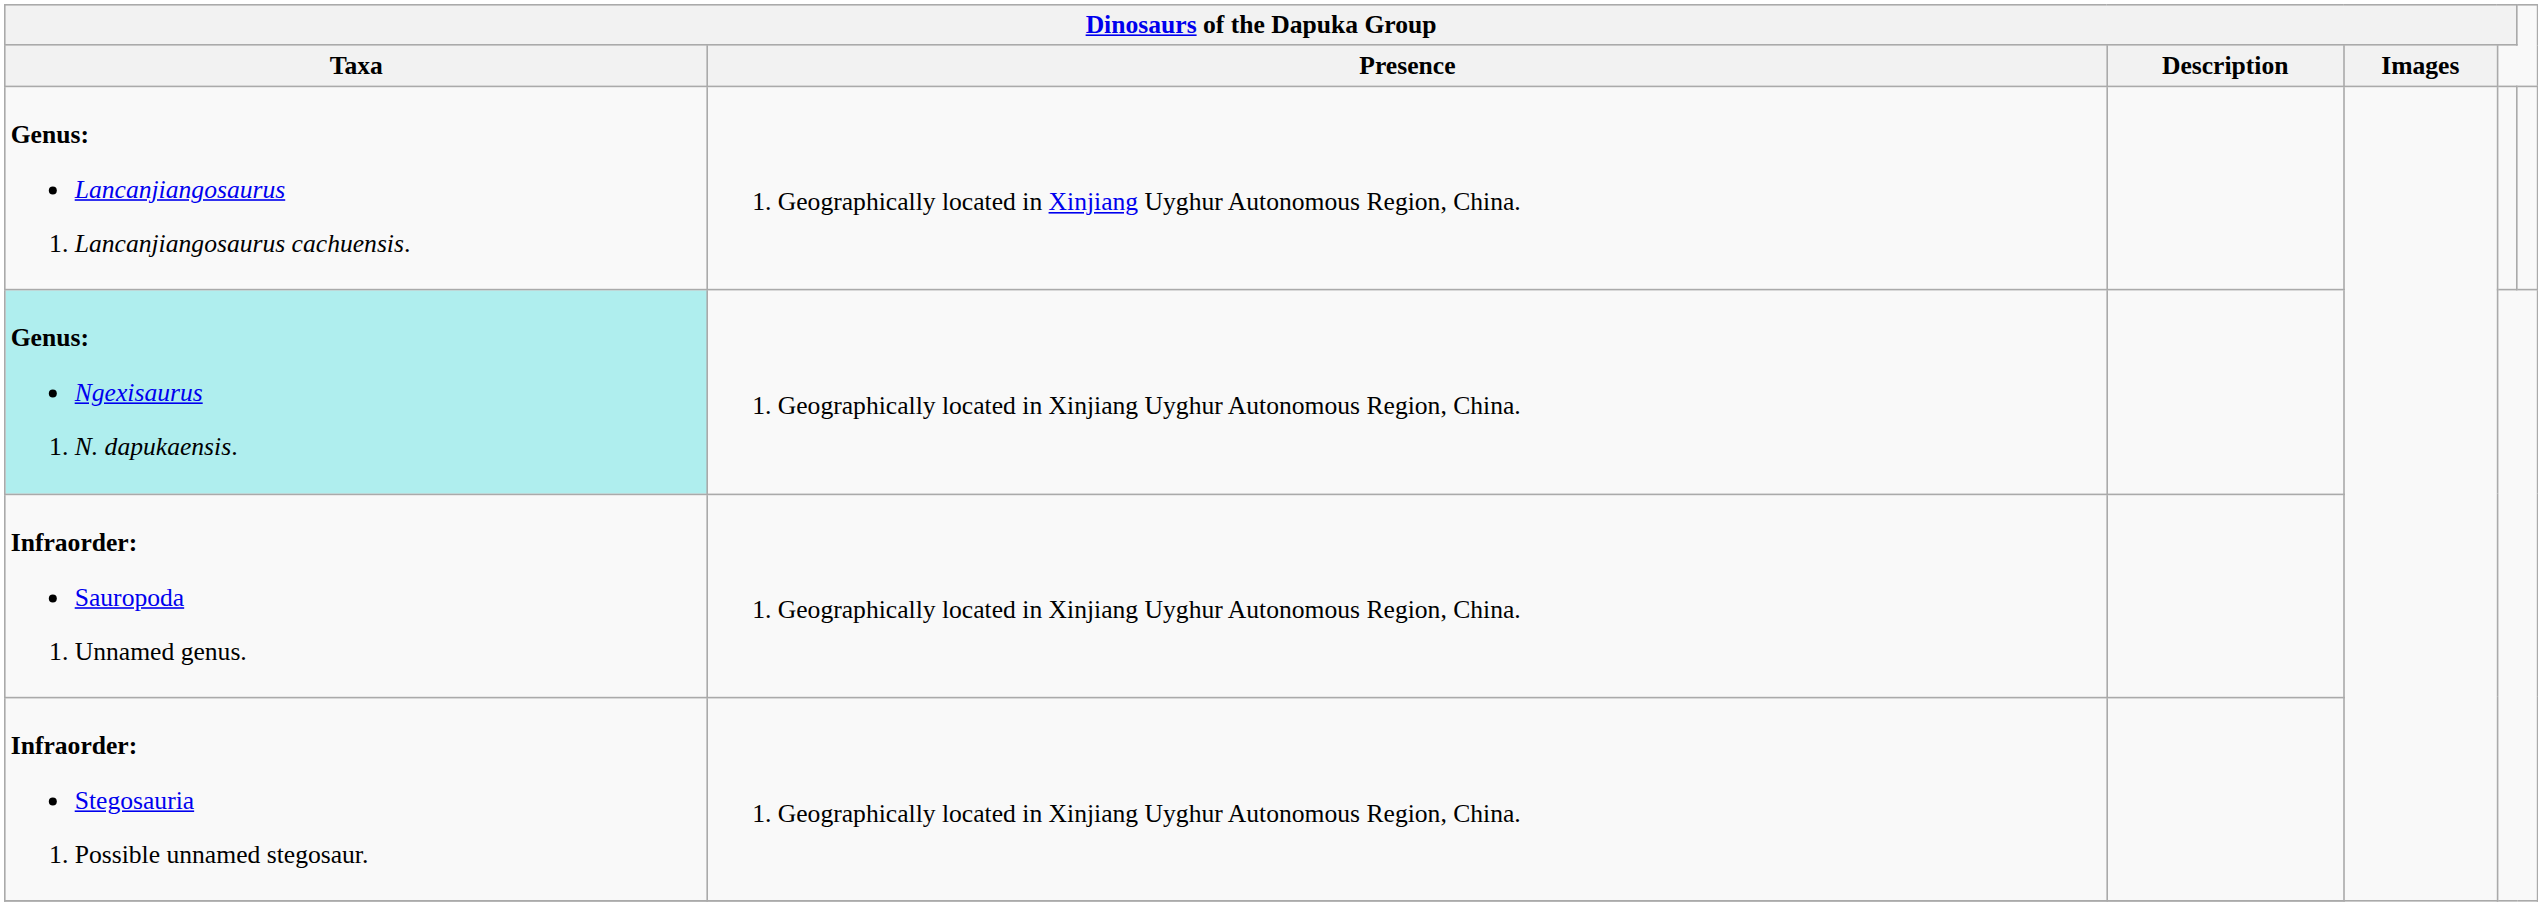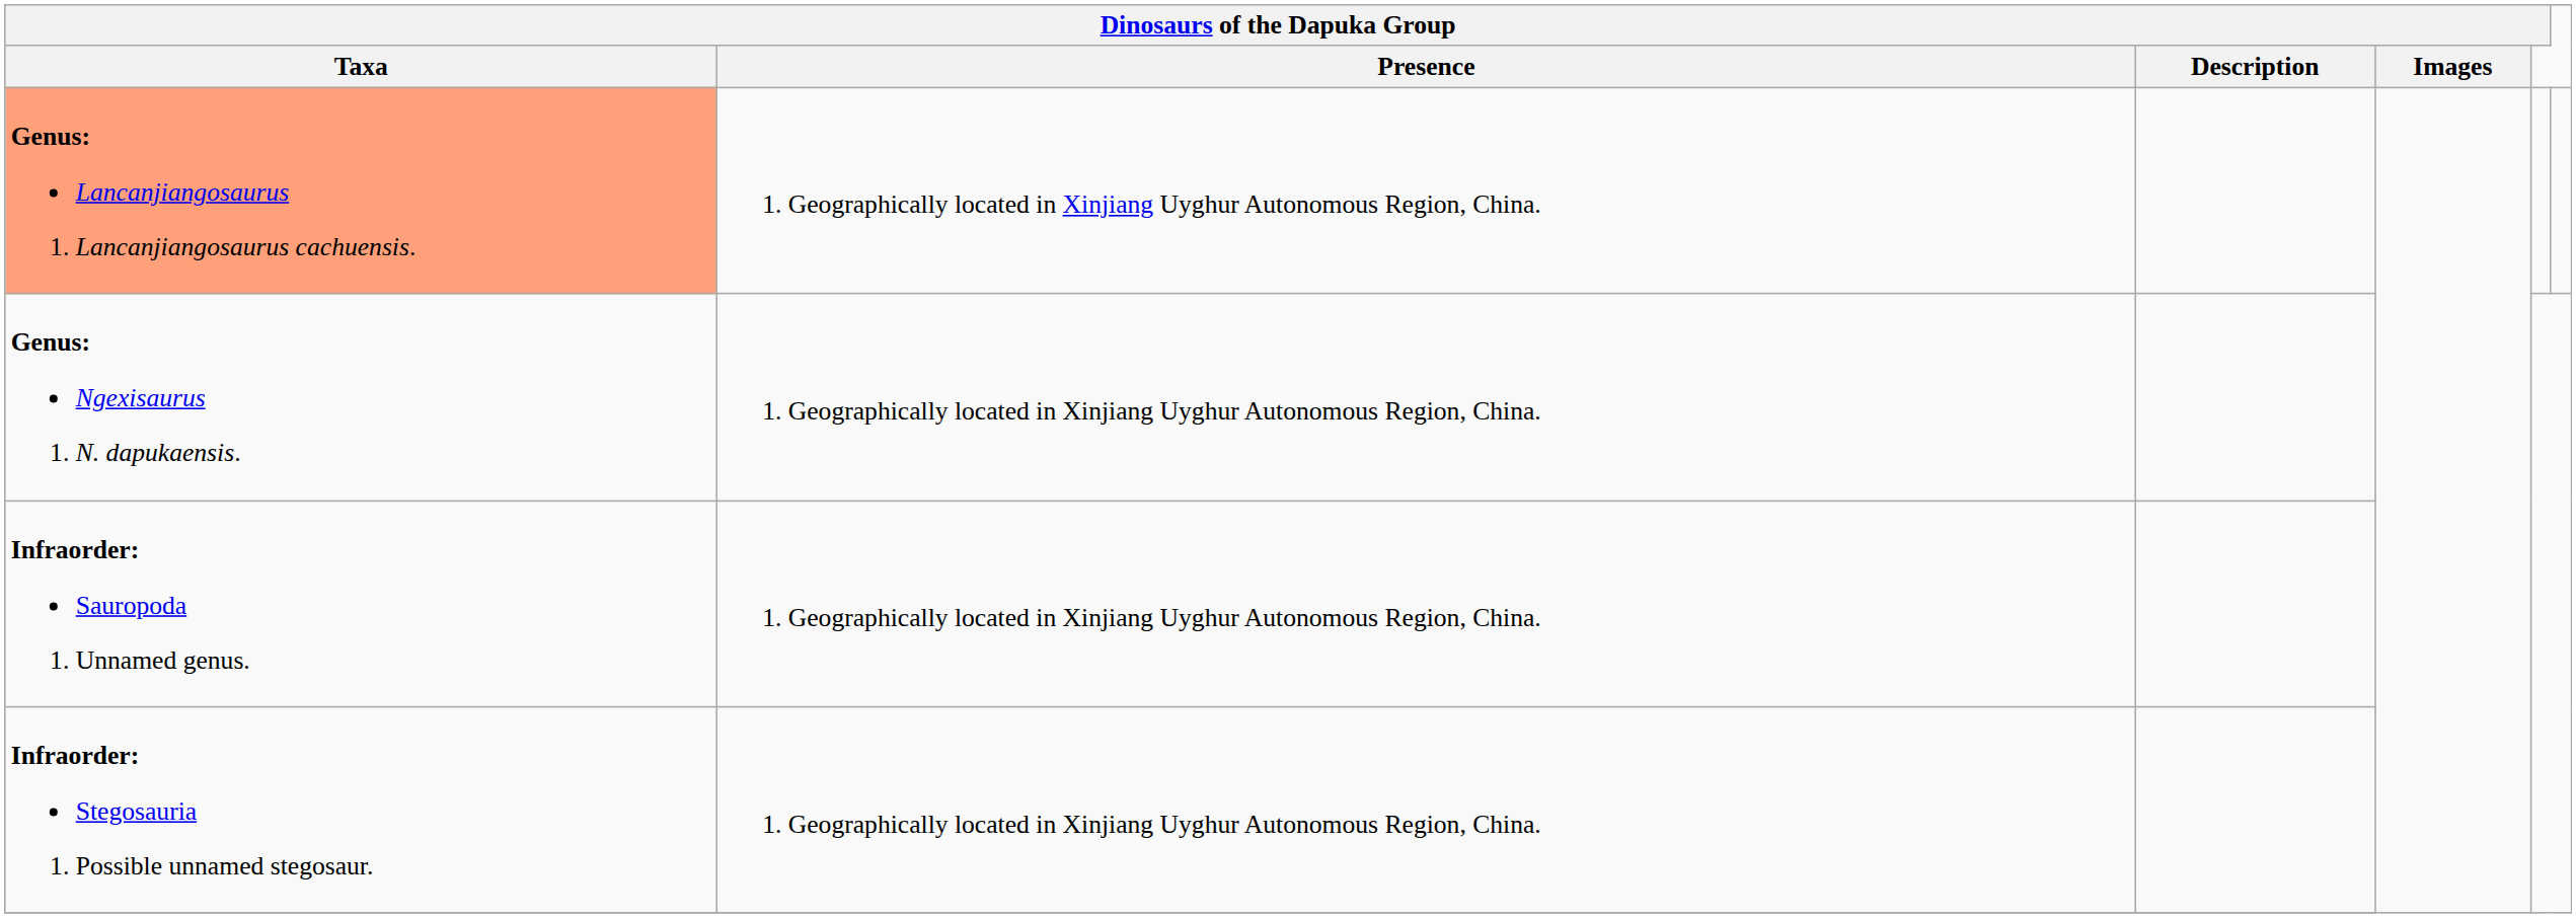Genus: Lancanjiangosaurus Lancanjiangosaurus cachuensis. | Dinosaurs of the Dapuka Group / Taxa: no background -> lightsalmon background
Genus: Ngexisaurus N. dapukaensis. | Dinosaurs of the Dapuka Group / Taxa: paleturquoise background -> no background
